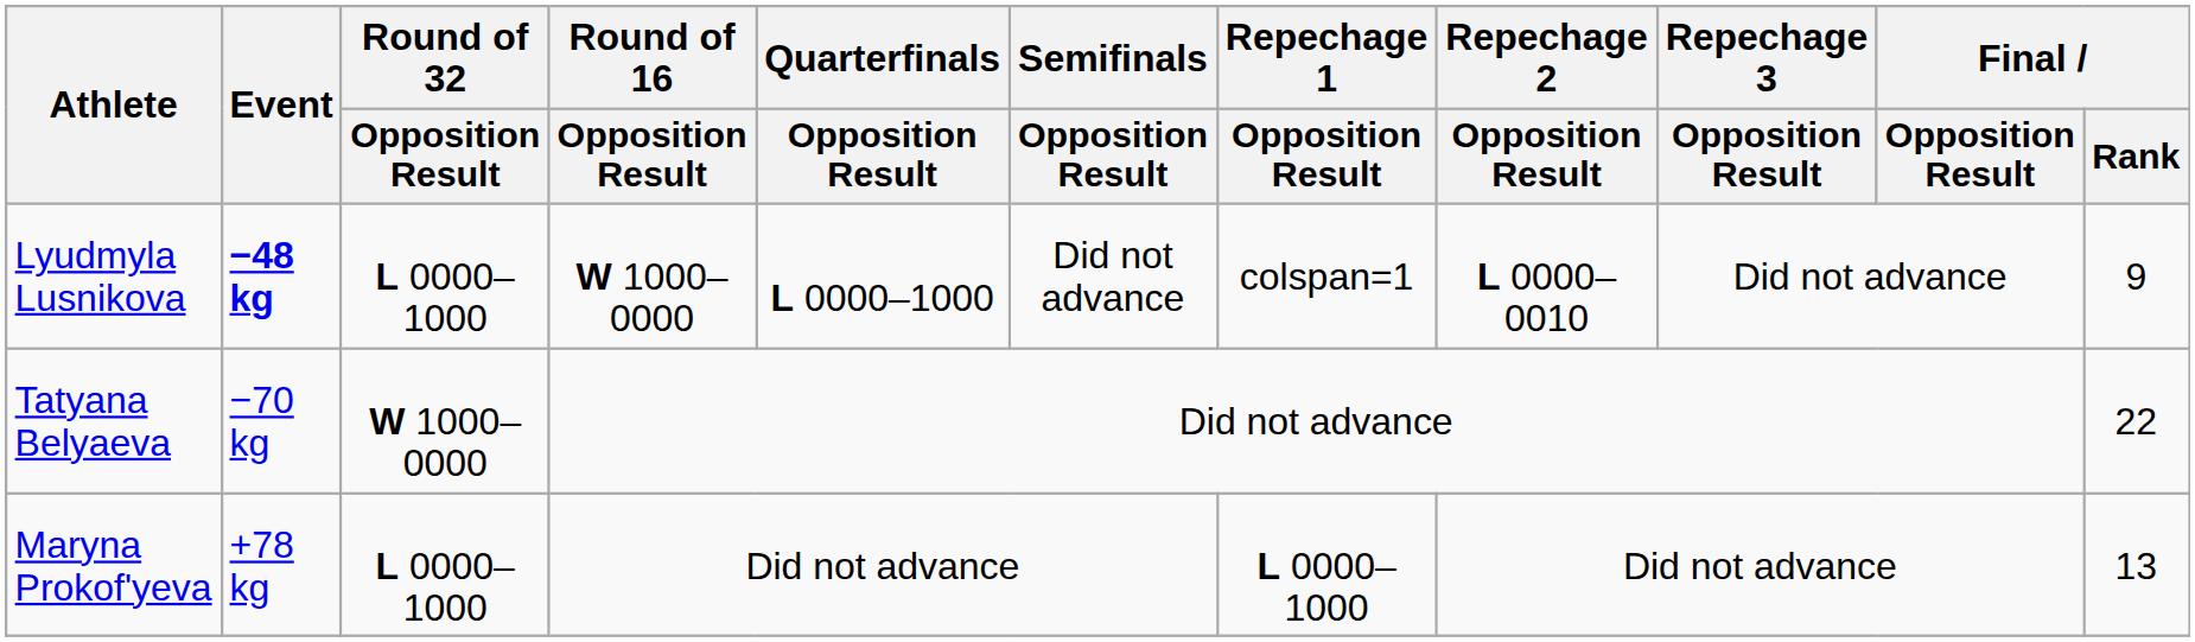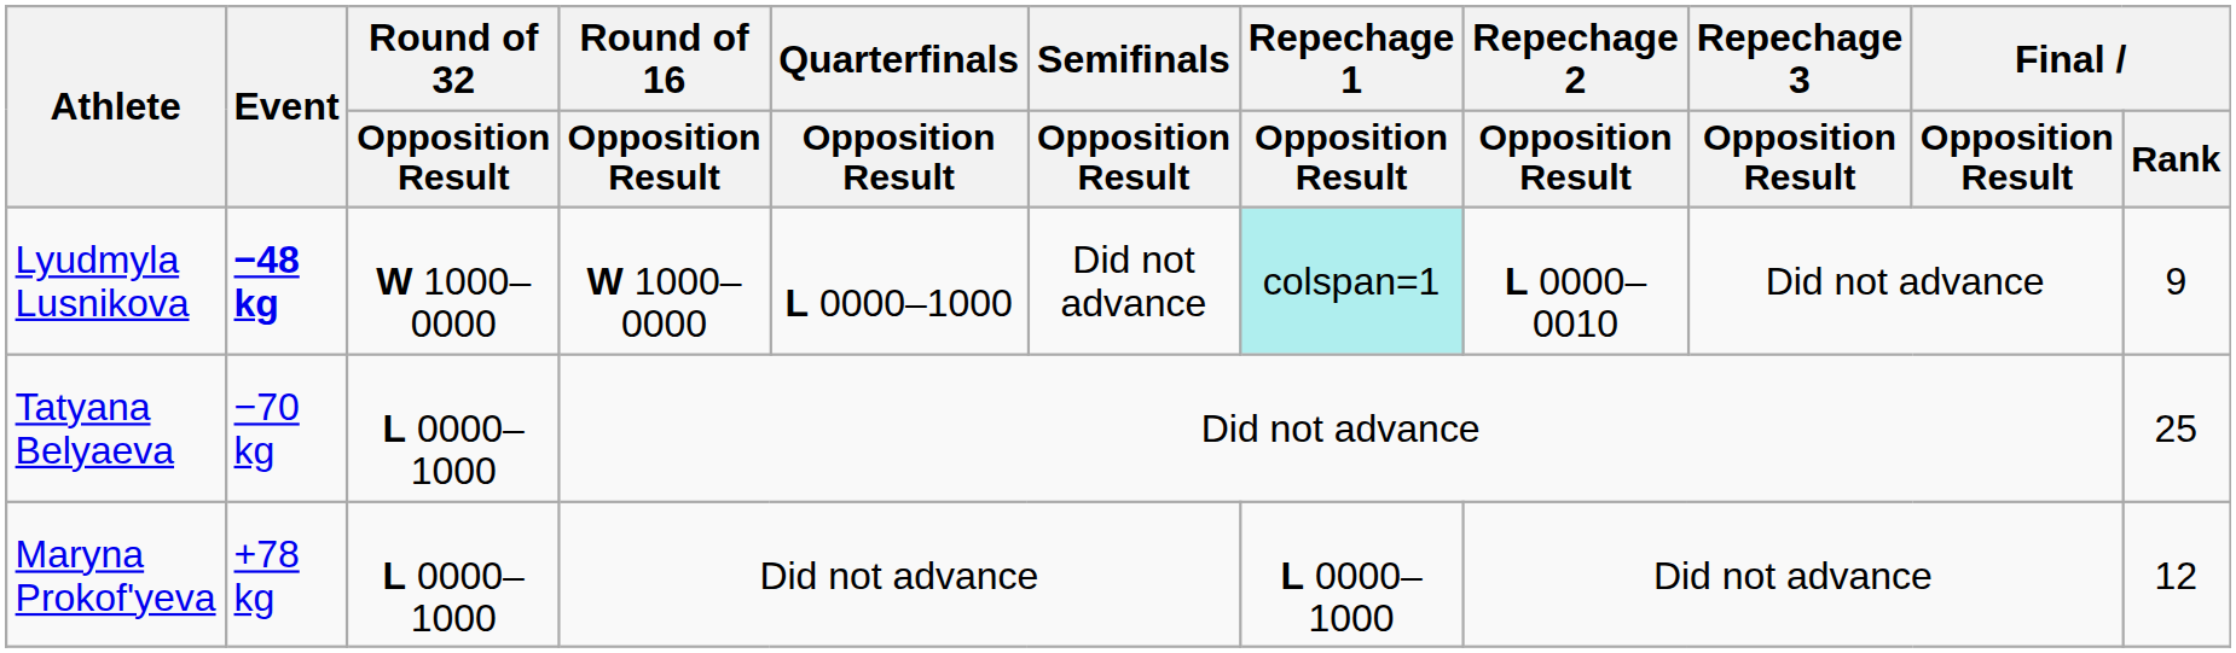Lyudmyla Lusnikova | Round of 32 / Opposition Result: L 0000–1000 -> W 1000–0000
Lyudmyla Lusnikova | Repechage 1 / Opposition Result: no background -> paleturquoise background
Tatyana Belyaeva | Round of 32 / Opposition Result: W 1000–0000 -> L 0000–1000
Tatyana Belyaeva | Final / Rank: 22 -> 25
Maryna Prokof'yeva | Final / Rank: 13 -> 12
